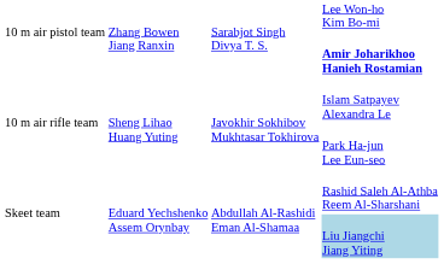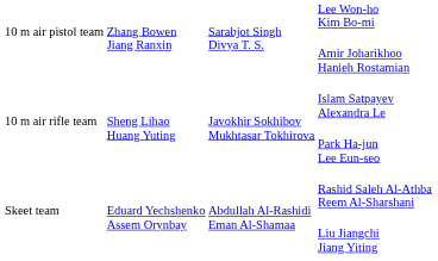Amir Joharikhoo Hanieh Rostamian | column 4: bold -> normal
Liu Jiangchi Jiang Yiting | column 4: lightblue background -> no background
